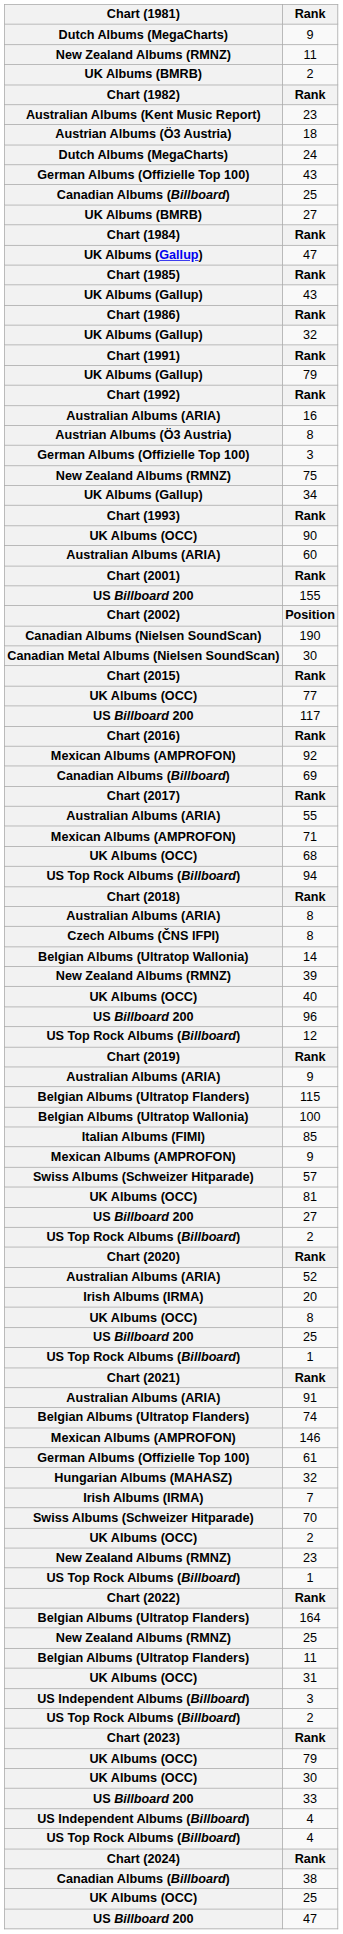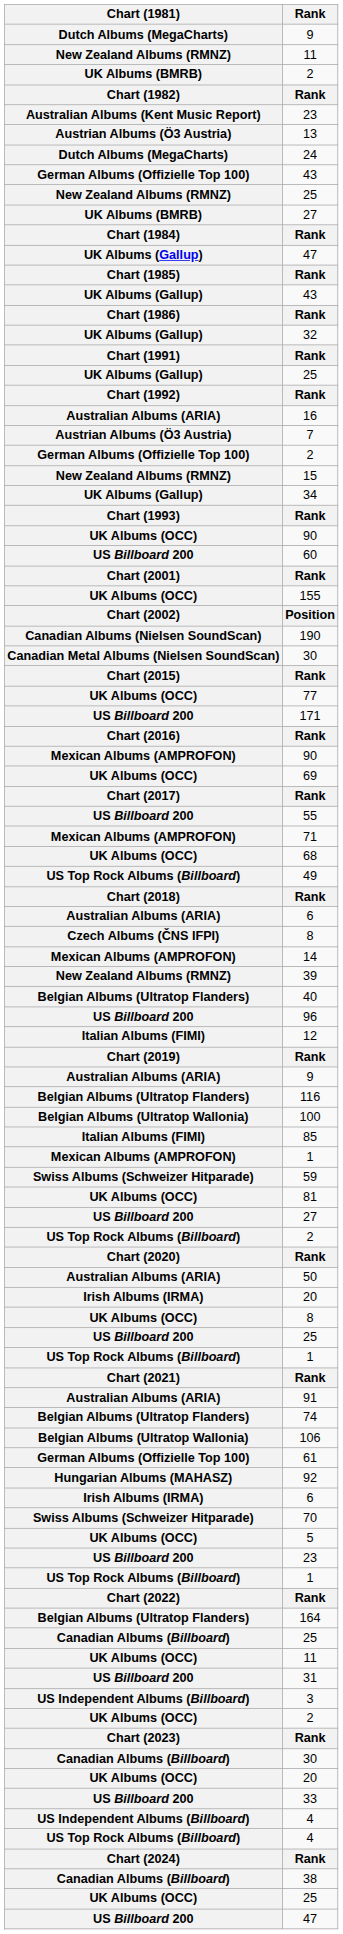row 7 | Rank: 18 -> 13
row 10 | Chart (1981): Canadian Albums (Billboard) -> New Zealand Albums (RMNZ)
row 19 | Rank: 79 -> 25
row 22 | Rank: 8 -> 7
row 23 | Rank: 3 -> 2
row 24 | Rank: 75 -> 15
row 28 | Chart (1981): Australian Albums (ARIA) -> US Billboard 200
row 30 | Chart (1981): US Billboard 200 -> UK Albums (OCC)
row 36 | Rank: 117 -> 171
row 38 | Rank: 92 -> 90
row 39 | Chart (1981): Canadian Albums (Billboard) -> UK Albums (OCC)
row 41 | Chart (1981): Australian Albums (ARIA) -> US Billboard 200
row 44 | Rank: 94 -> 49
row 46 | Rank: 8 -> 6
row 48 | Chart (1981): Belgian Albums (Ultratop Wallonia) -> Mexican Albums (AMPROFON)
row 50 | Chart (1981): UK Albums (OCC) -> Belgian Albums (Ultratop Flanders)
row 52 | Chart (1981): US Top Rock Albums (Billboard) -> Italian Albums (FIMI)
row 55 | Rank: 115 -> 116
row 58 | Rank: 9 -> 1
row 59 | Rank: 57 -> 59
row 64 | Rank: 52 -> 50
row 72 | Chart (1981): Mexican Albums (AMPROFON) -> Belgian Albums (Ultratop Wallonia)
row 72 | Rank: 146 -> 106
row 74 | Rank: 32 -> 92
row 75 | Rank: 7 -> 6
row 77 | Rank: 2 -> 5
row 78 | Chart (1981): New Zealand Albums (RMNZ) -> US Billboard 200
row 82 | Chart (1981): New Zealand Albums (RMNZ) -> Canadian Albums (Billboard)
row 83 | Chart (1981): Belgian Albums (Ultratop Flanders) -> UK Albums (OCC)
row 84 | Chart (1981): UK Albums (OCC) -> US Billboard 200
row 86 | Chart (1981): US Top Rock Albums (Billboard) -> UK Albums (OCC)
row 88 | Chart (1981): UK Albums (OCC) -> Canadian Albums (Billboard)
row 88 | Rank: 79 -> 30
row 89 | Rank: 30 -> 20
